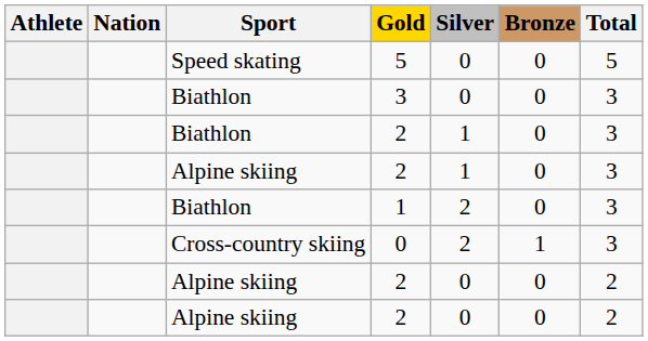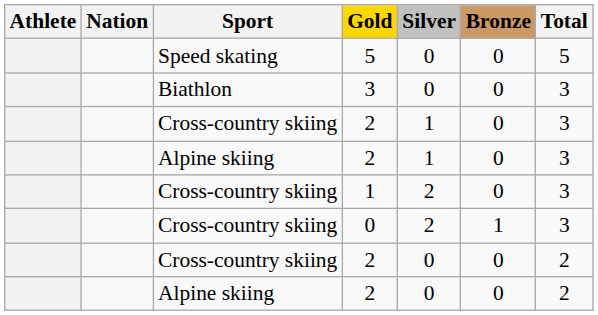row 4 | Sport: Biathlon -> Cross-country skiing
row 6 | Sport: Biathlon -> Cross-country skiing
row 8 | Sport: Alpine skiing -> Cross-country skiing
